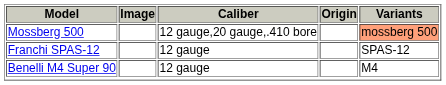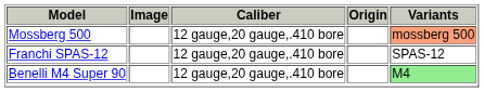Franchi SPAS-12 | Caliber: 12 gauge -> 12 gauge,20 gauge,.410 bore
Benelli M4 Super 90 | Caliber: 12 gauge -> 12 gauge,20 gauge,.410 bore
Benelli M4 Super 90 | Variants: no background -> lightgreen background
